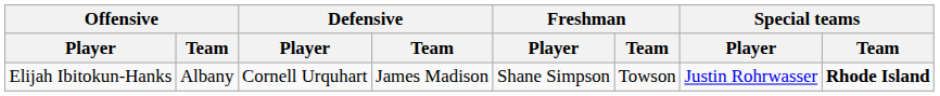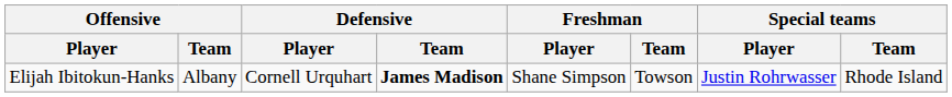Elijah Ibitokun-Hanks | Defensive / Team: normal -> bold
Elijah Ibitokun-Hanks | Special teams / Team: bold -> normal
